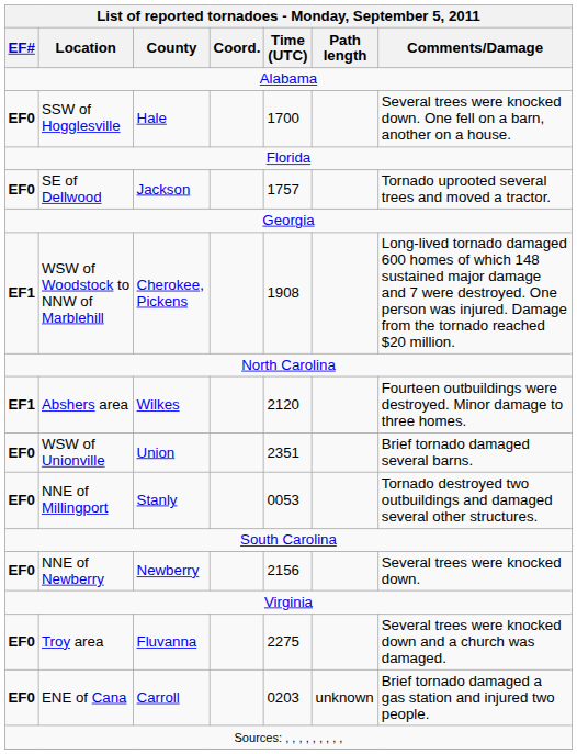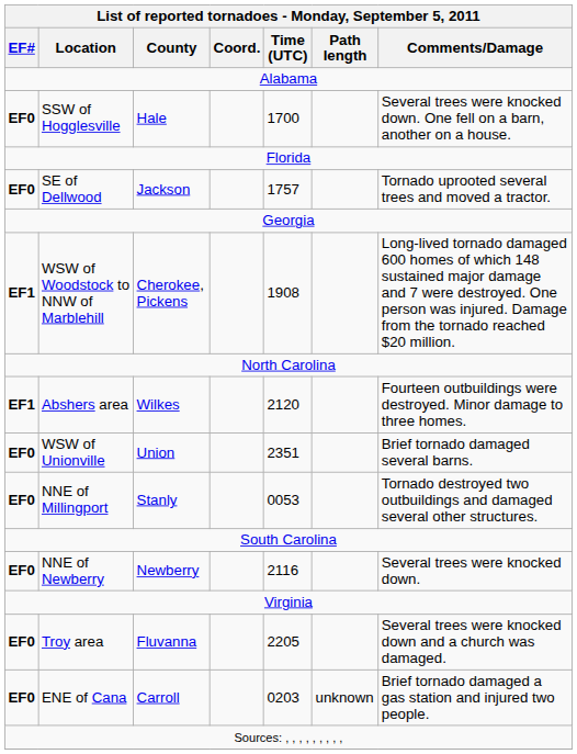NNE of Newberry | Time (UTC): 2156 -> 2116
Troy area | Time (UTC): 2275 -> 2205
